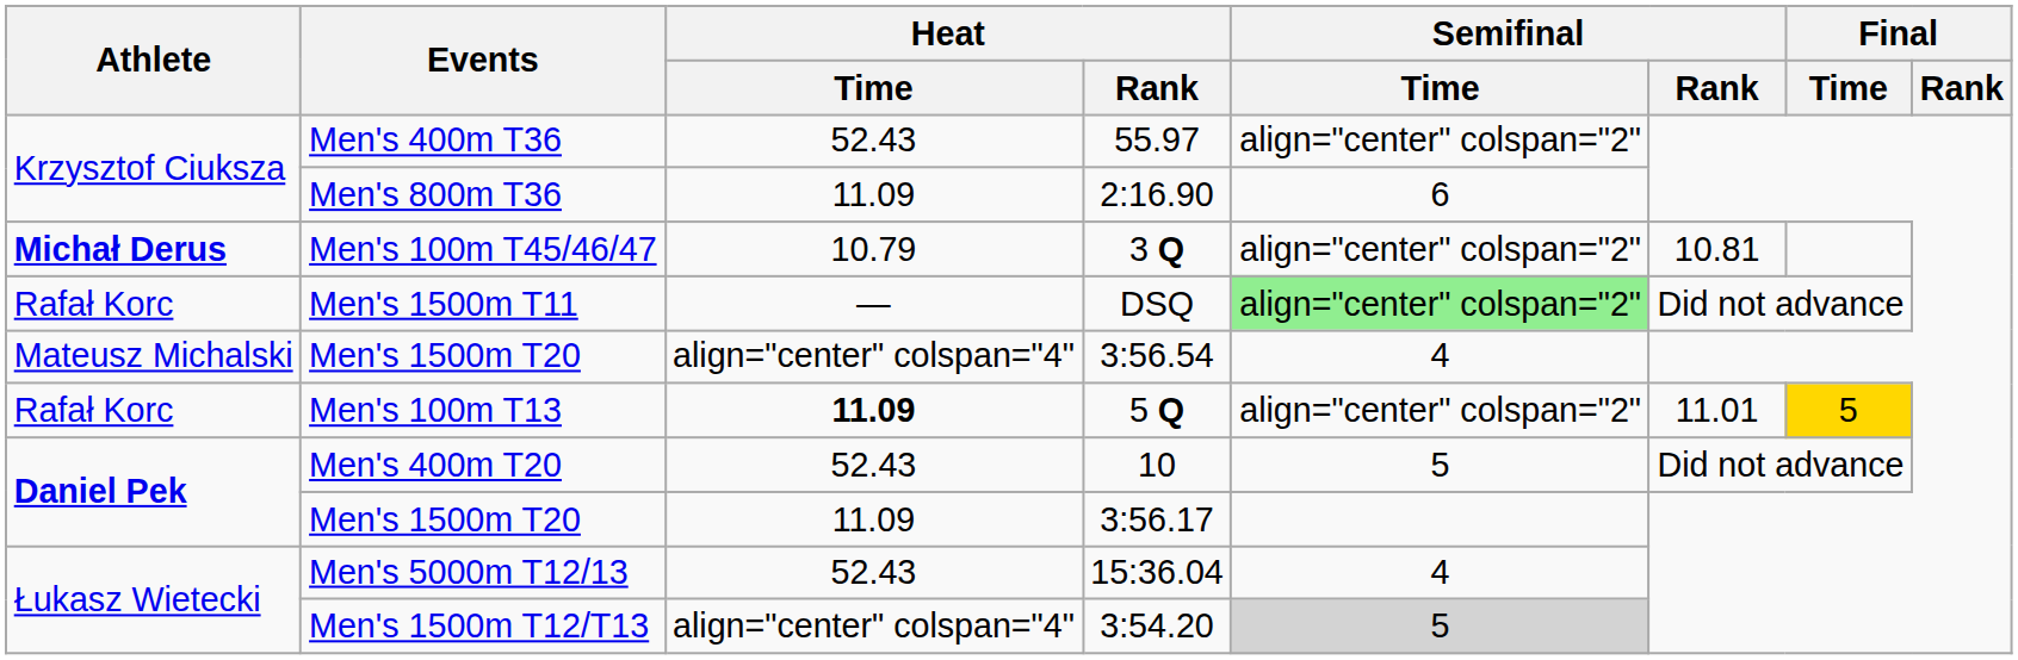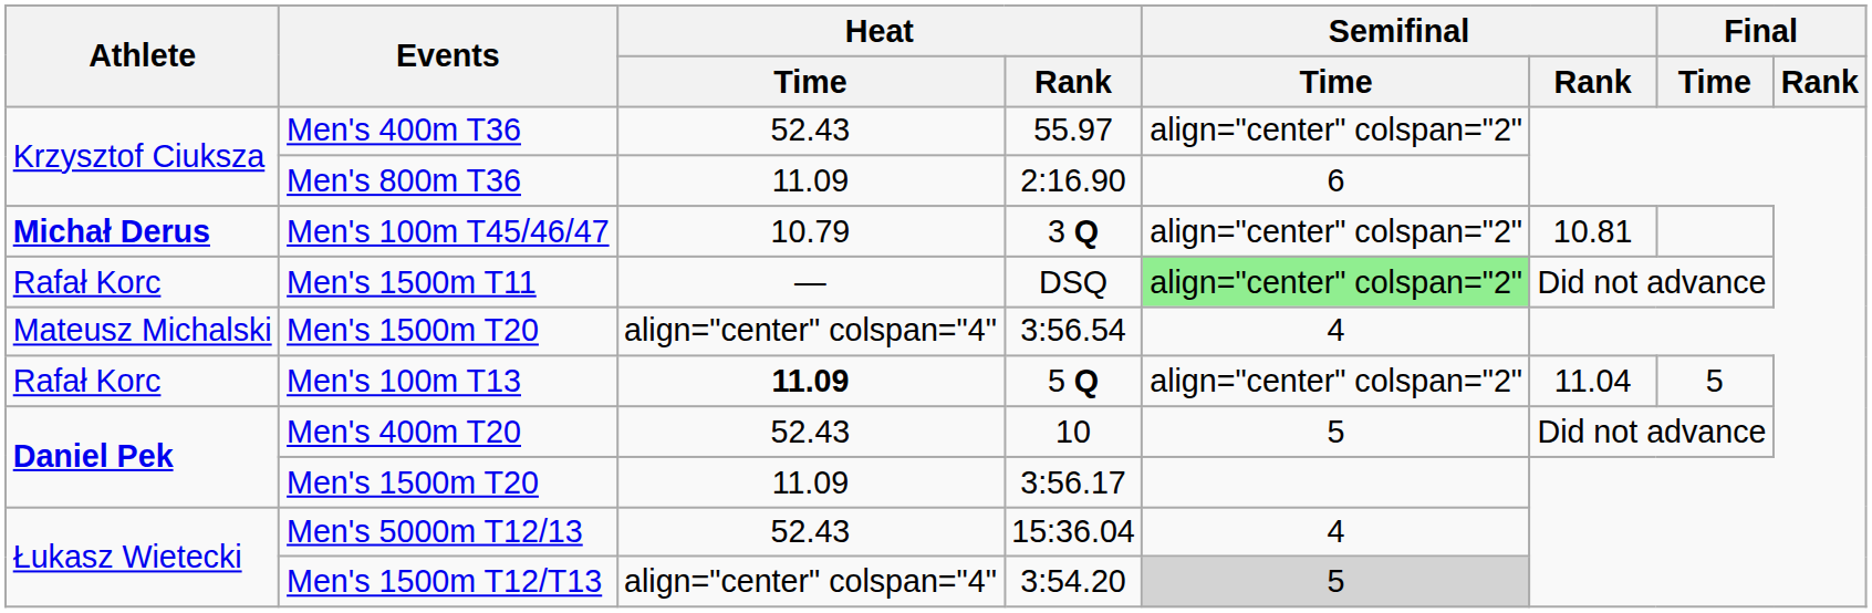Men's 100m T13 | Semifinal / Rank: 11.01 -> 11.04
Men's 100m T13 | Final / Time: gold background -> no background
